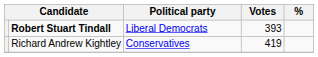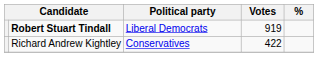Robert Stuart Tindall | Votes: 393 -> 919
Richard Andrew Kightley | Votes: 419 -> 422
